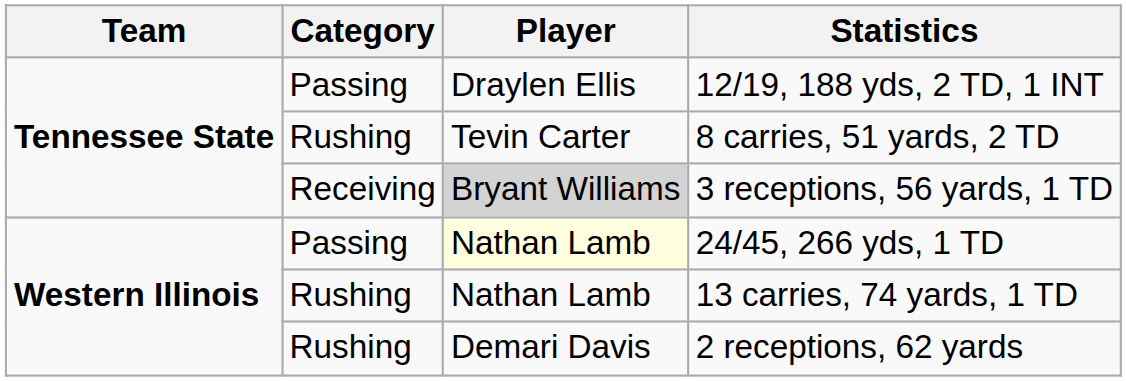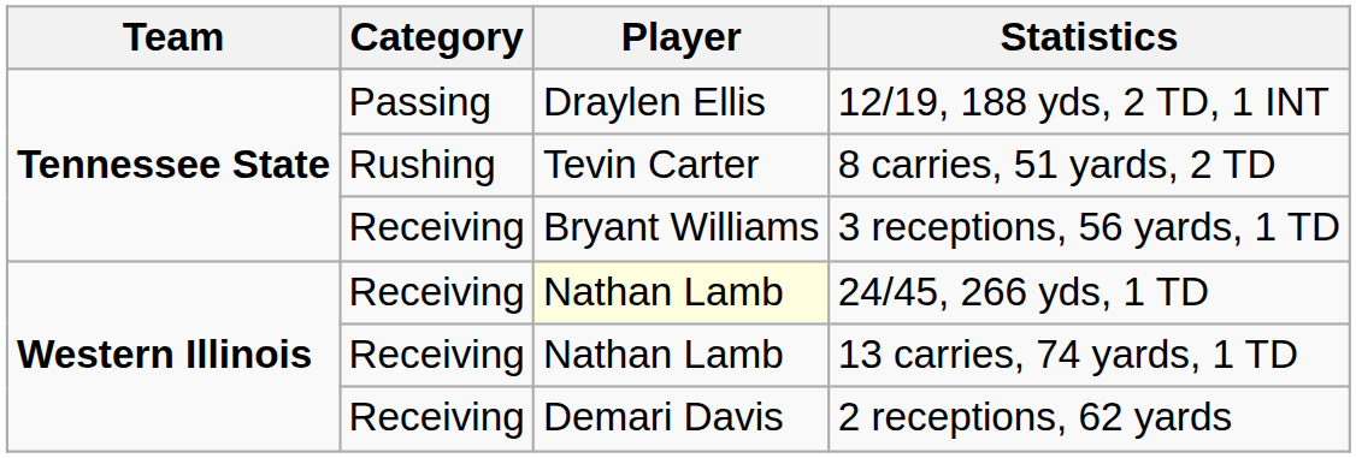3 receptions, 56 yards, 1 TD | Player: lightgrey background -> no background
24/45, 266 yds, 1 TD | Category: Passing -> Receiving
13 carries, 74 yards, 1 TD | Category: Rushing -> Receiving
2 receptions, 62 yards | Category: Rushing -> Receiving
